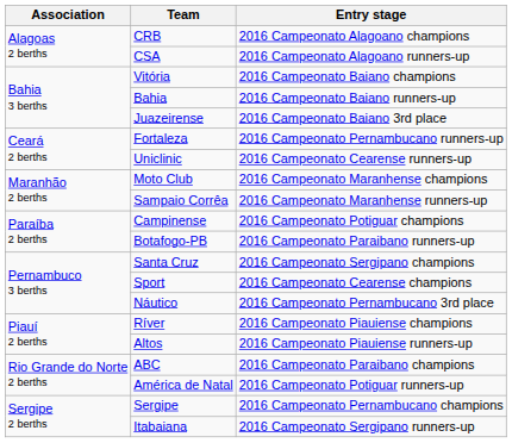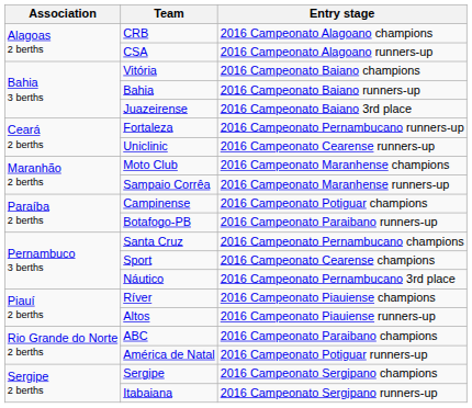Santa Cruz | Entry stage: 2016 Campeonato Sergipano champions -> 2016 Campeonato Pernambucano champions
Sergipe | Entry stage: 2016 Campeonato Pernambucano champions -> 2016 Campeonato Sergipano champions
